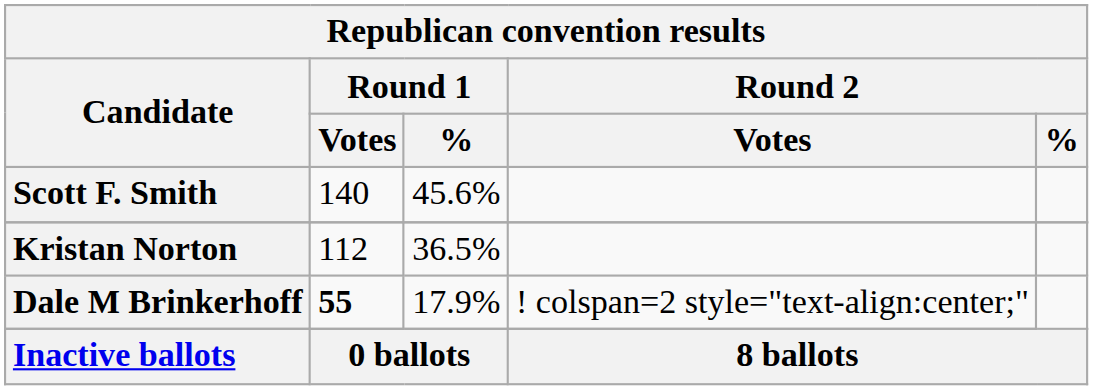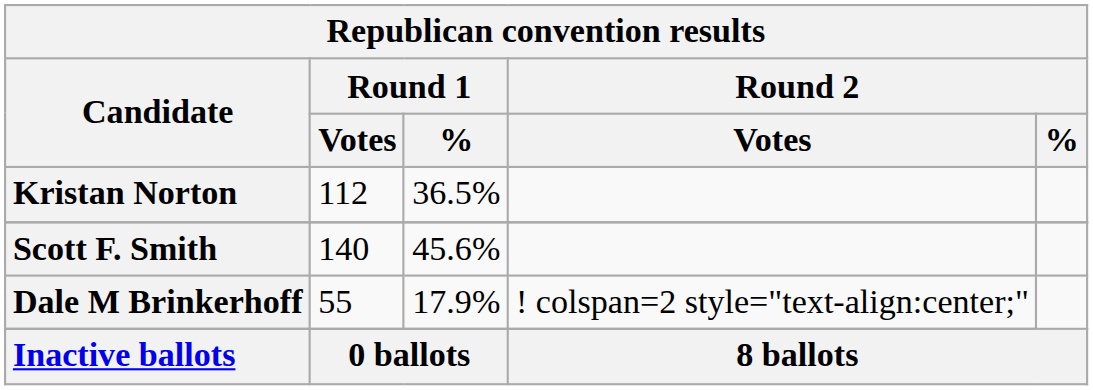rows swapped: Scott F. Smith <-> Kristan Norton
Dale M Brinkerhoff | Round 1 / Votes: bold -> normal
